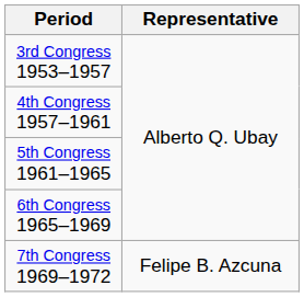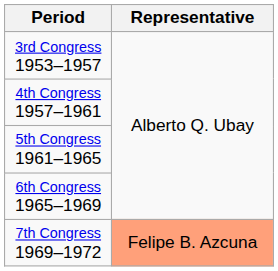7th Congress 1969–1972 | Representative: no background -> lightsalmon background
